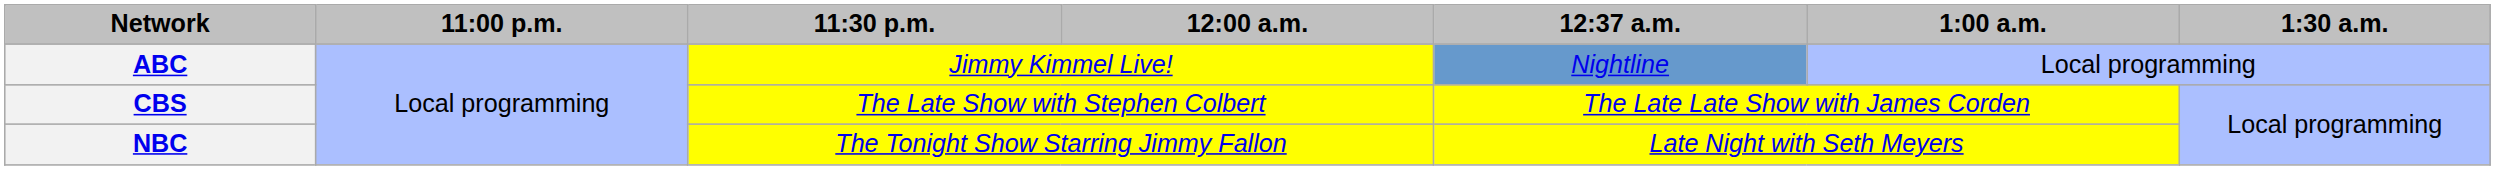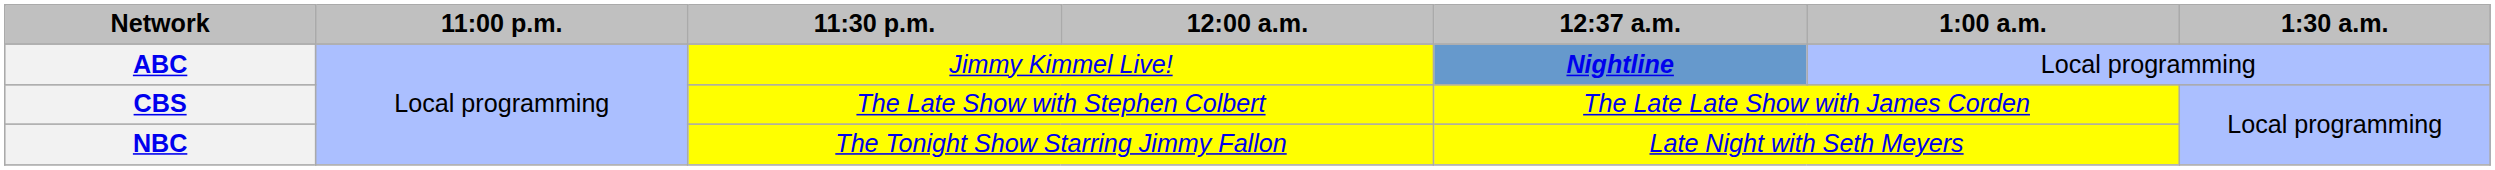ABC | 12:37 a.m.: normal -> bold
